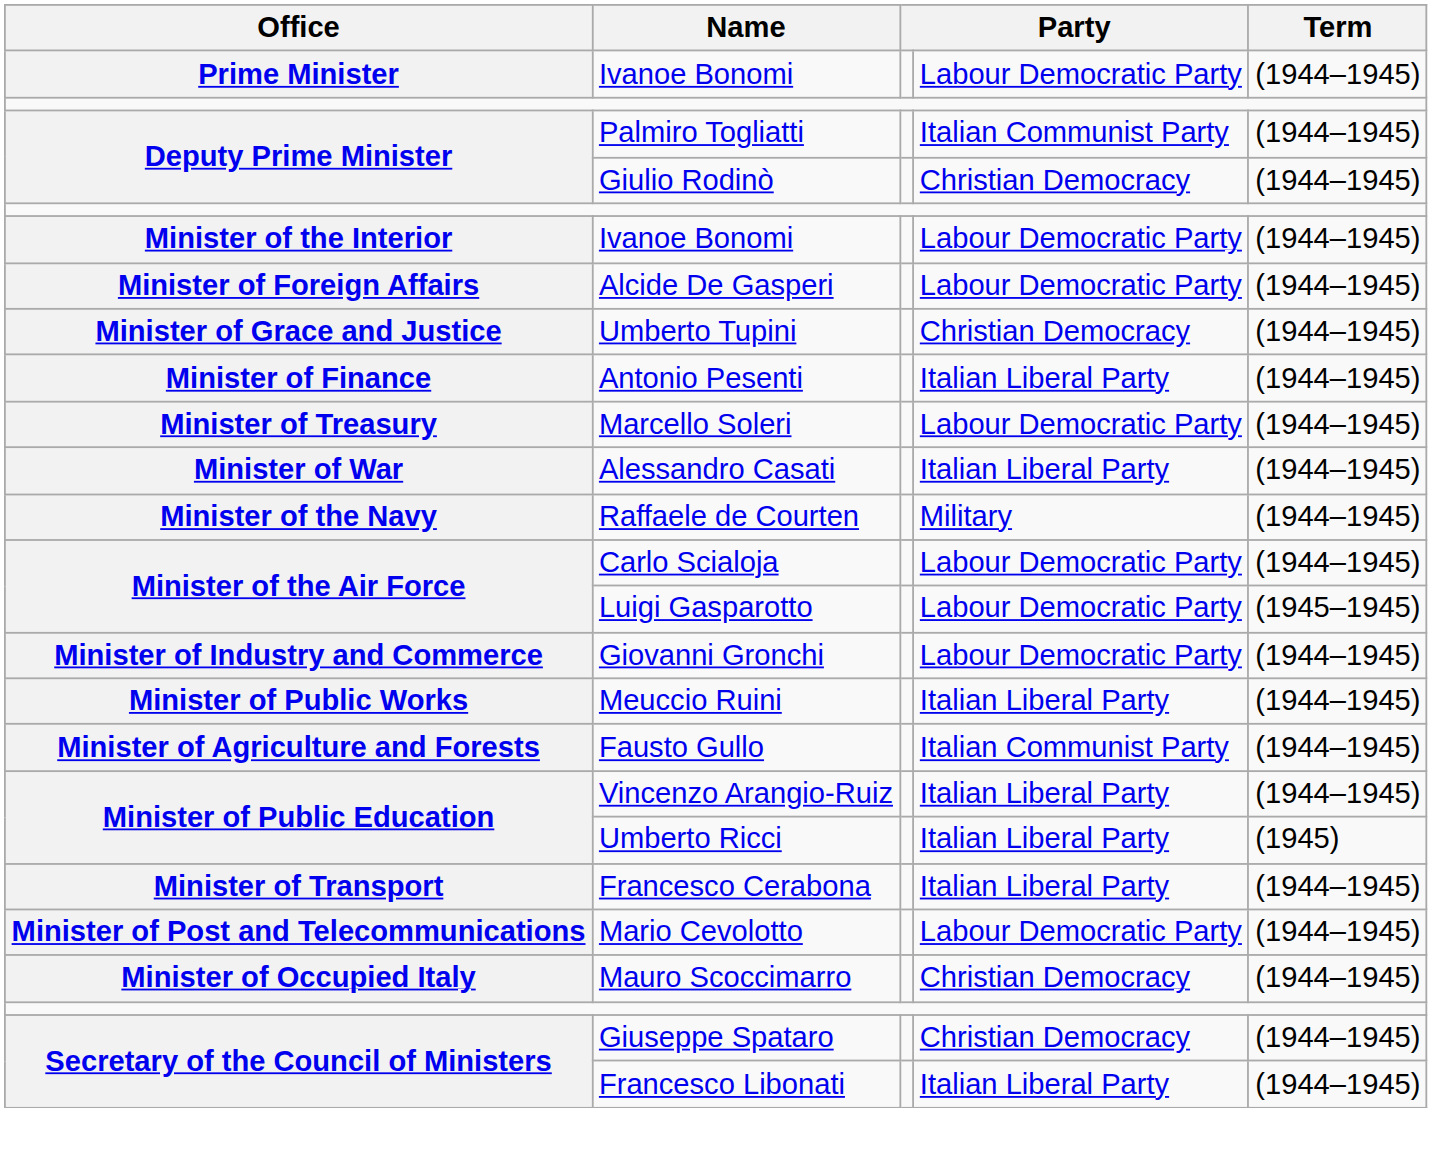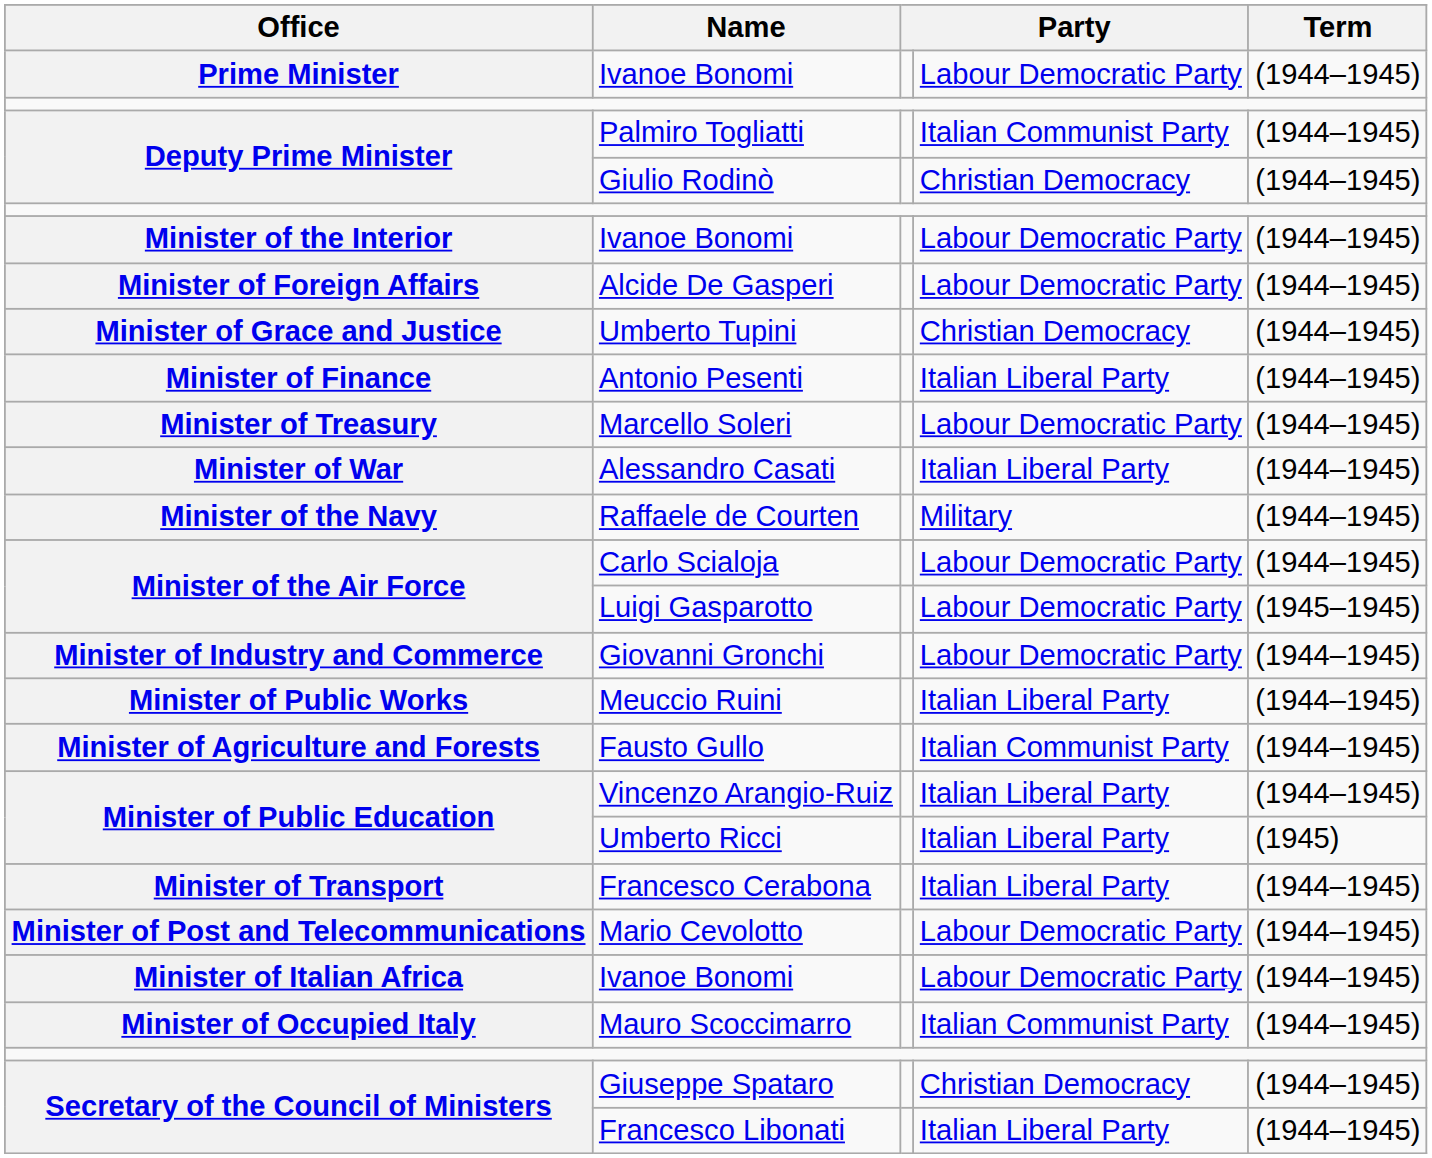+ row: Minister of Italian Africa | Ivanoe Bonomi | Labour Democratic Party | (1944–1945)
Mauro Scoccimarro | column 4: Christian Democracy -> Italian Communist Party
